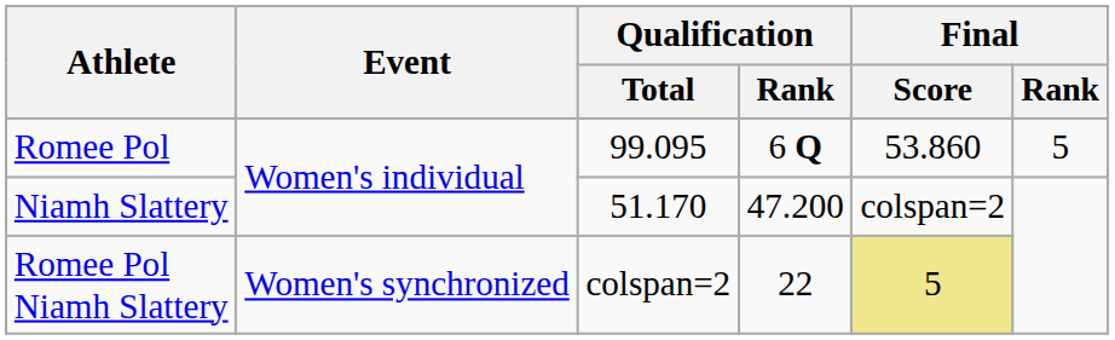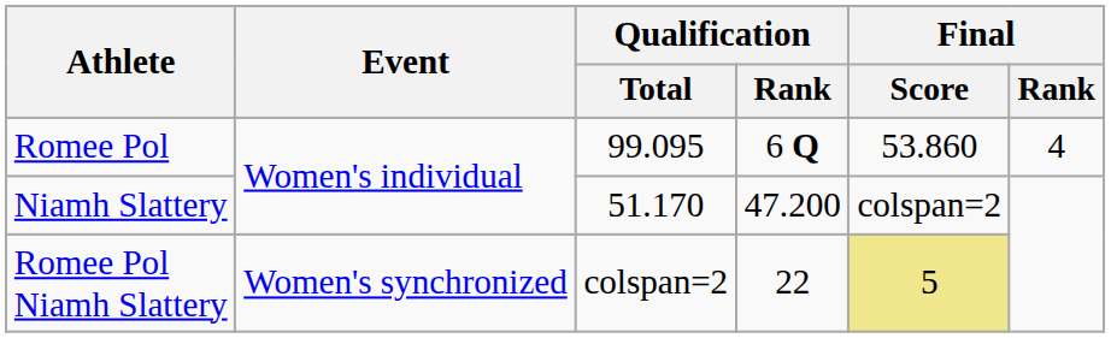Romee Pol | Final / Rank: 5 -> 4
